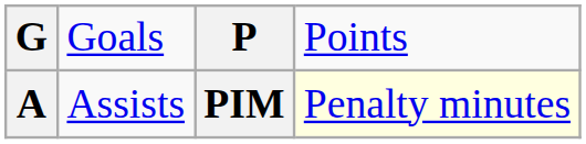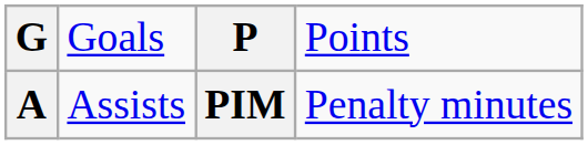PIM | column 4: lightyellow background -> no background
